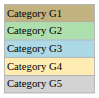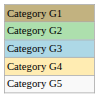row 5 | column 1: lightgrey background -> no background
